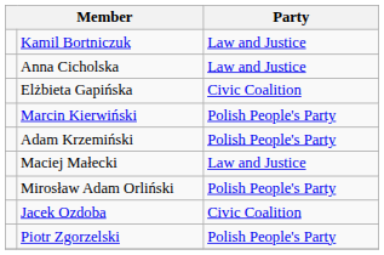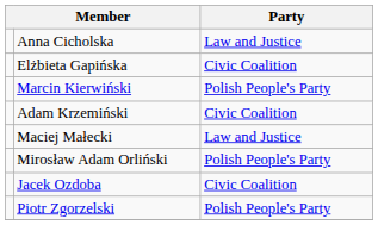- row: Kamil Bortniczuk | Law and Justice
Adam Krzemiński | Party: Polish People's Party -> Civic Coalition
